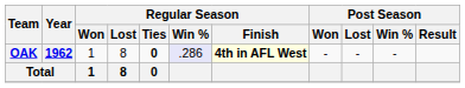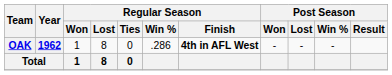OAK | Regular Season / Ties: bold -> normal
OAK | Regular Season / Win %: lavender background -> no background
OAK | Regular Season / Finish: lightyellow background -> no background
